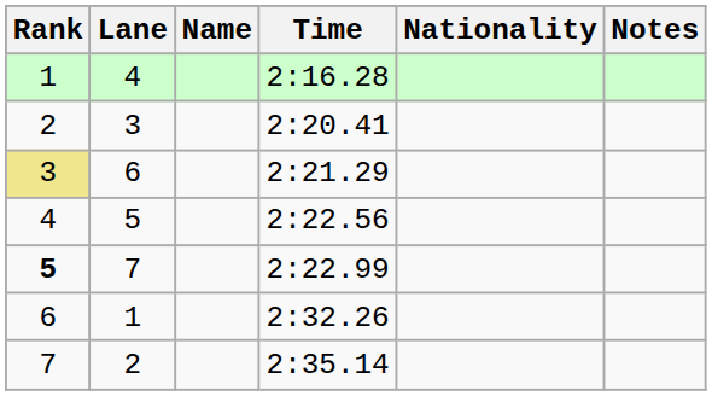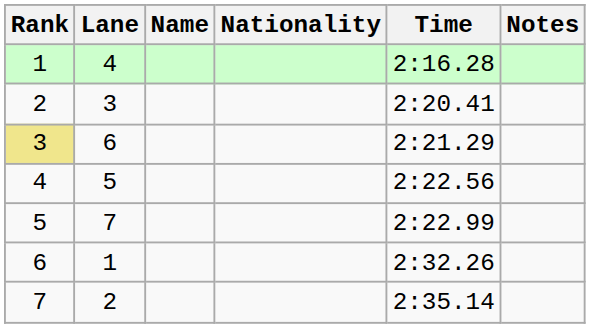columns swapped: Nationality <-> Time
row 6 | Rank: bold -> normal
